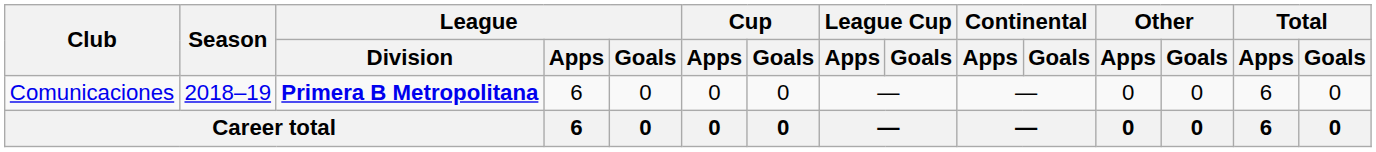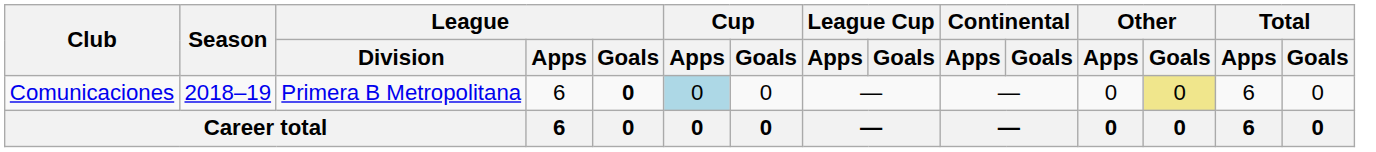Comunicaciones | League / Division: bold -> normal
Comunicaciones | League / Goals: normal -> bold
Comunicaciones | Cup / Apps: no background -> lightblue background
Comunicaciones | Other / Goals: no background -> khaki background
